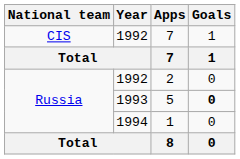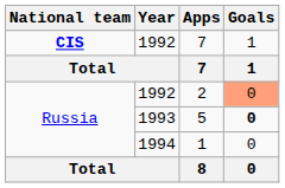1992 / 7 | National team: normal -> bold
2 | Goals: no background -> lightsalmon background
